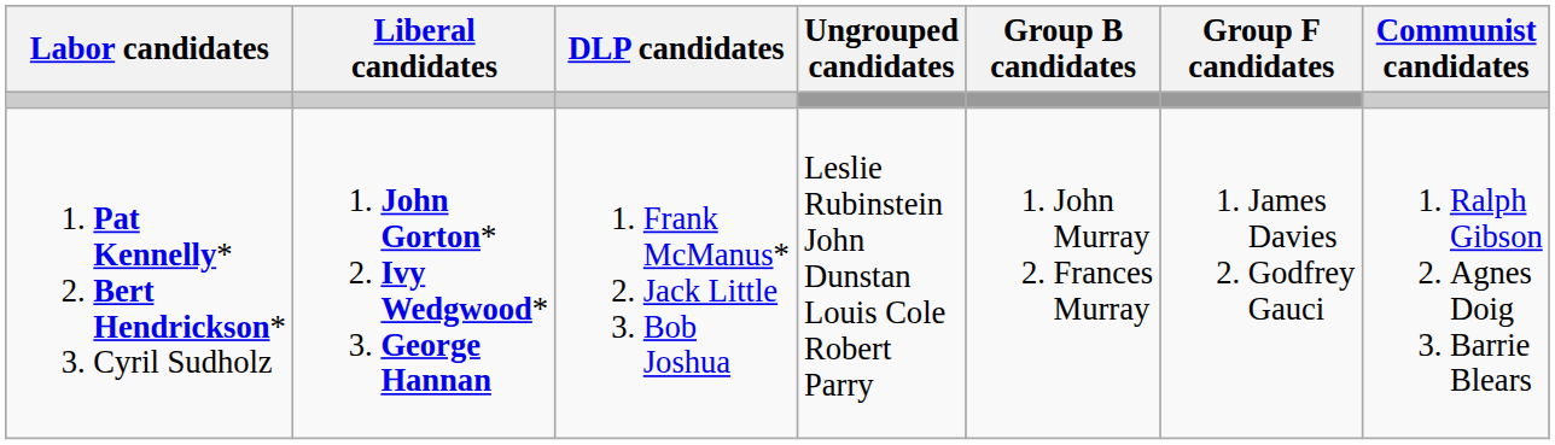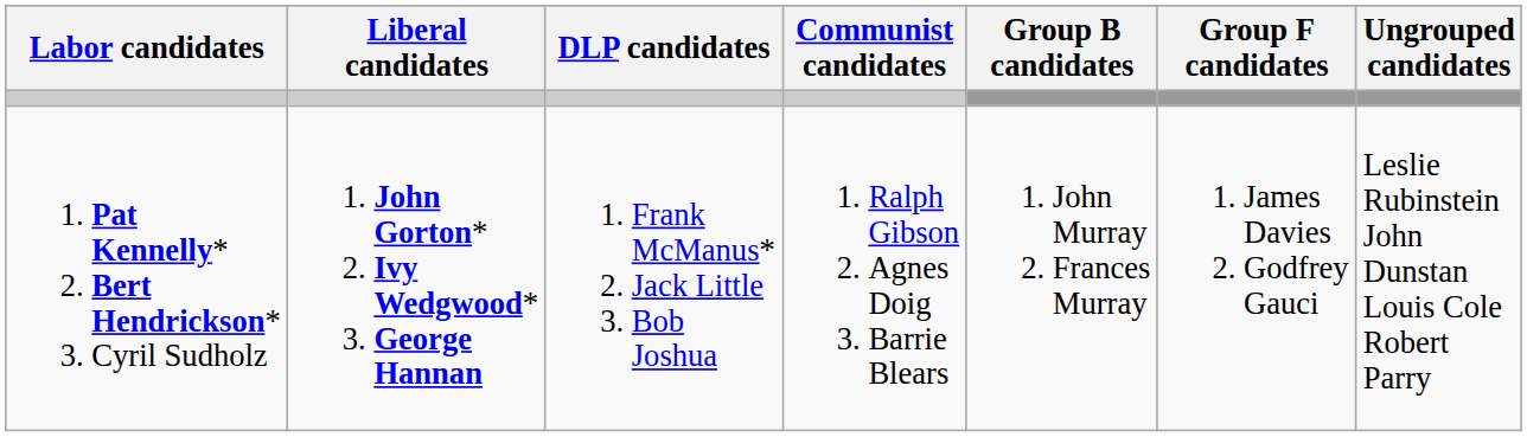columns swapped: Communist candidates <-> Ungrouped candidates
